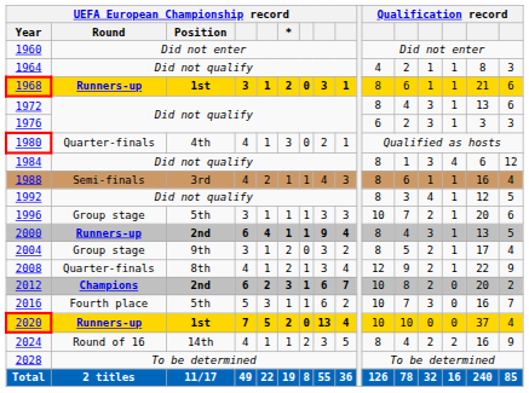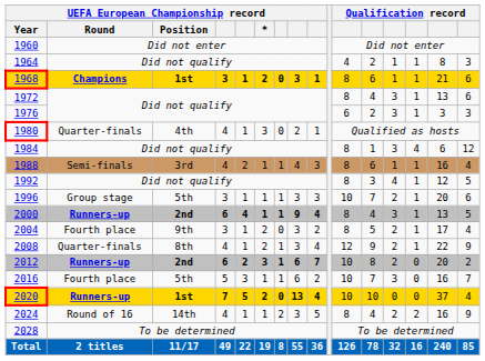1968 | UEFA European Championship record / Round: Runners-up -> Champions
2004 | UEFA European Championship record / Round: Group stage -> Fourth place
2012 | UEFA European Championship record / Round: Champions -> Runners-up
